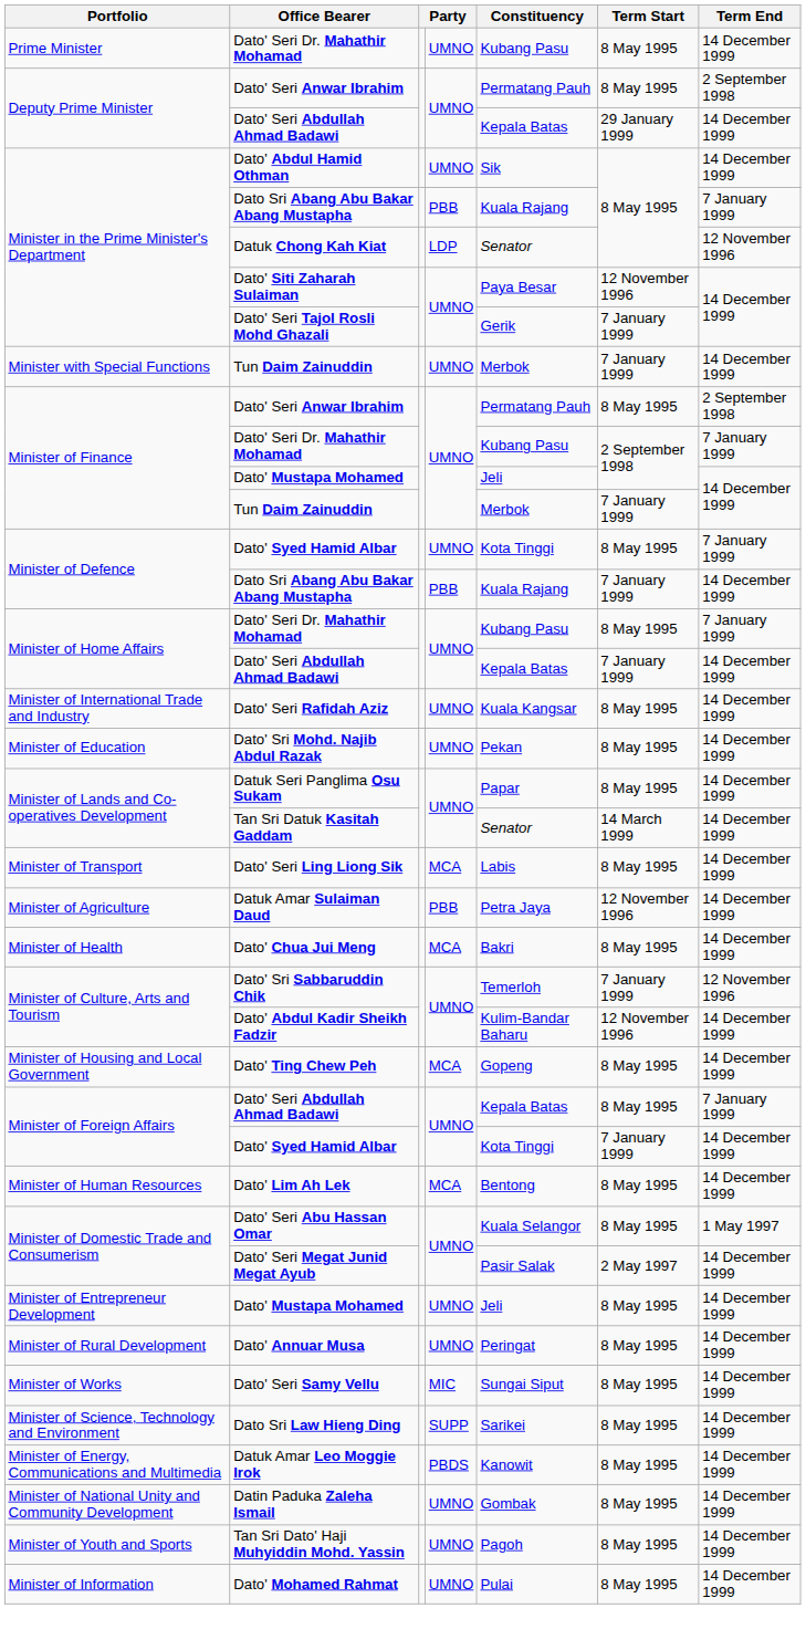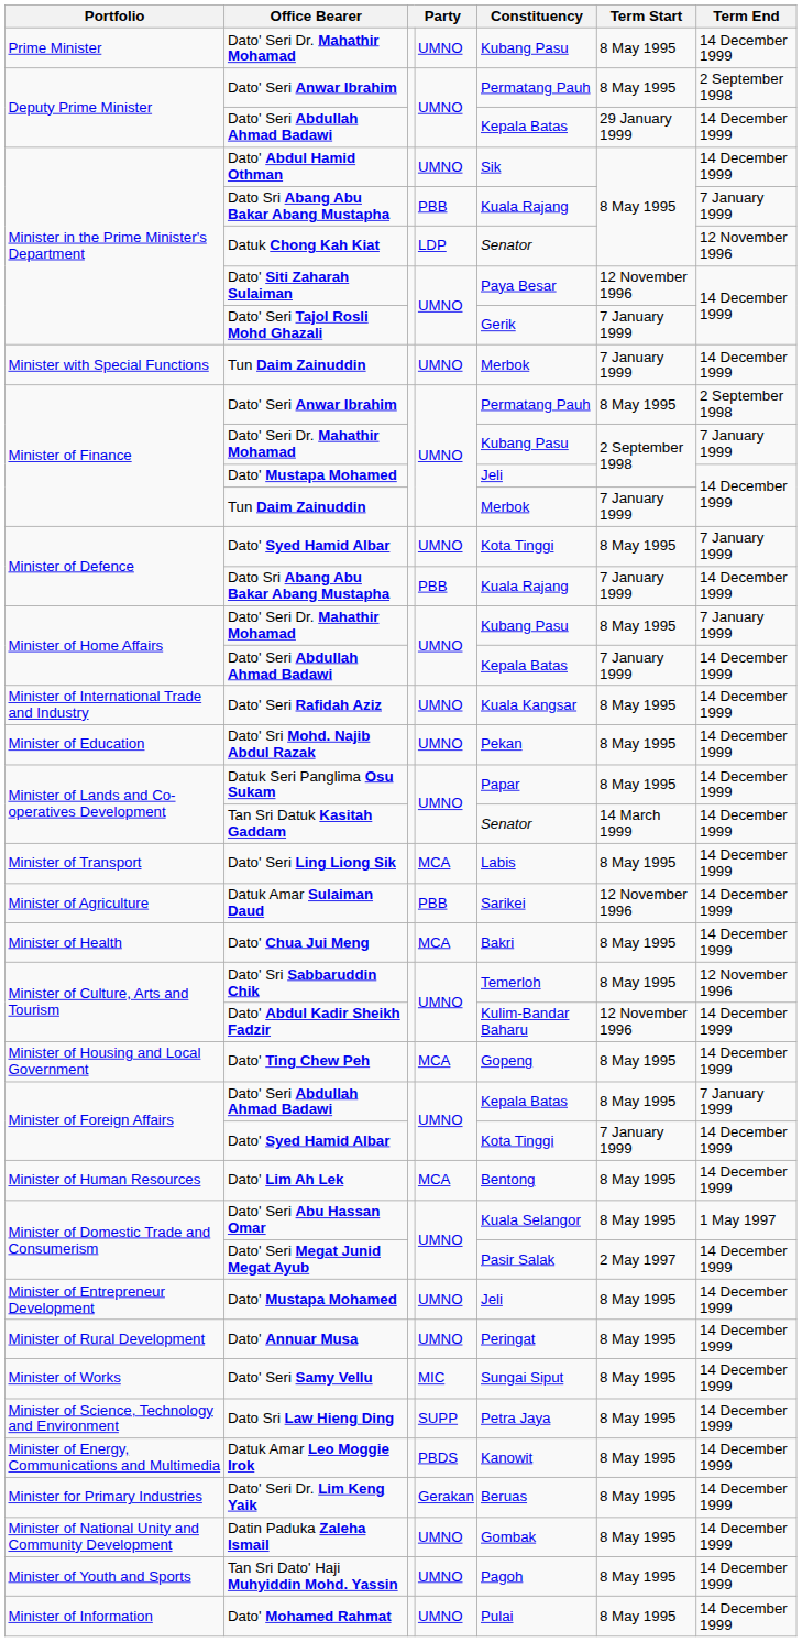Datuk Amar Sulaiman Daud | Constituency: Petra Jaya -> Sarikei
Dato' Sri Sabbaruddin Chik | Term Start: 7 January 1999 -> 8 May 1995
Dato Sri Law Hieng Ding | Constituency: Sarikei -> Petra Jaya
+ row: Minister for Primary Industries | Dato' Seri Dr. Lim Keng Yaik | Gerakan | Beruas | 8 May 1995 | 14 December 1999
